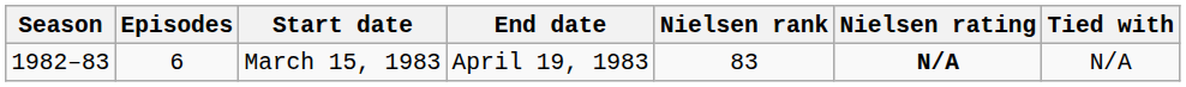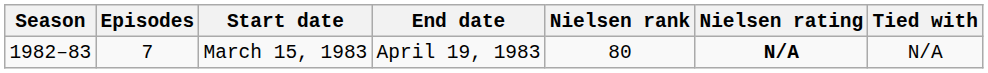March 15, 1983 | Episodes: 6 -> 7
March 15, 1983 | Nielsen rank: 83 -> 80
